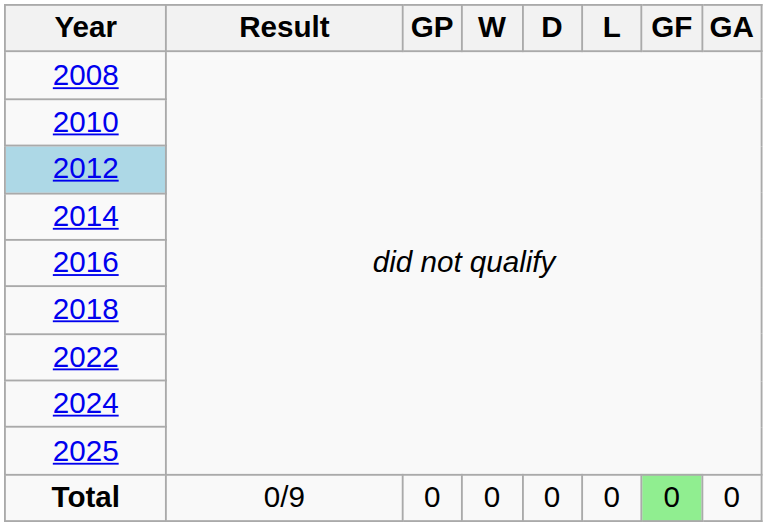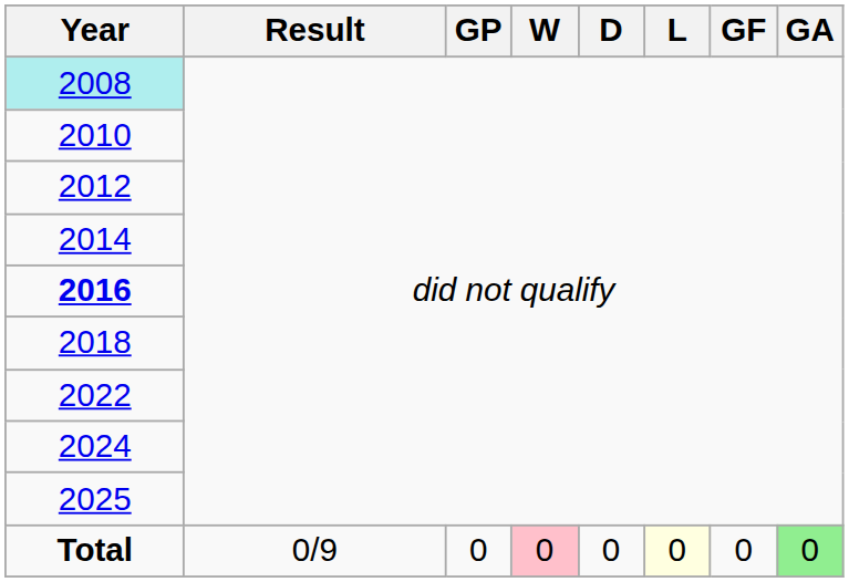2008 | Year: no background -> paleturquoise background
2012 | Year: lightblue background -> no background
2016 | Year: normal -> bold
Total | W: no background -> pink background
Total | L: no background -> lightyellow background
Total | GF: lightgreen background -> no background
Total | GA: no background -> lightgreen background
